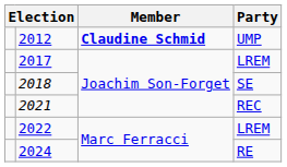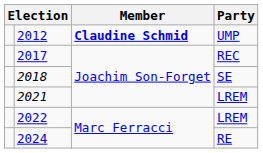2017 | Party: LREM -> REC
2021 | Party: REC -> LREM
